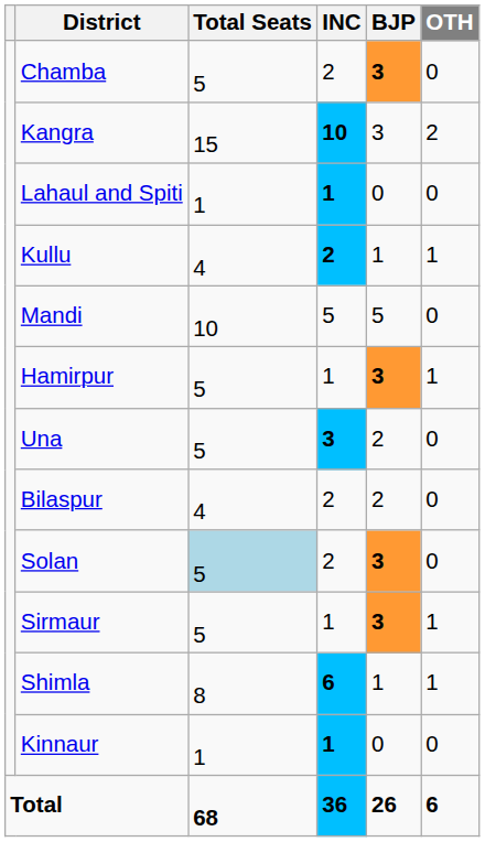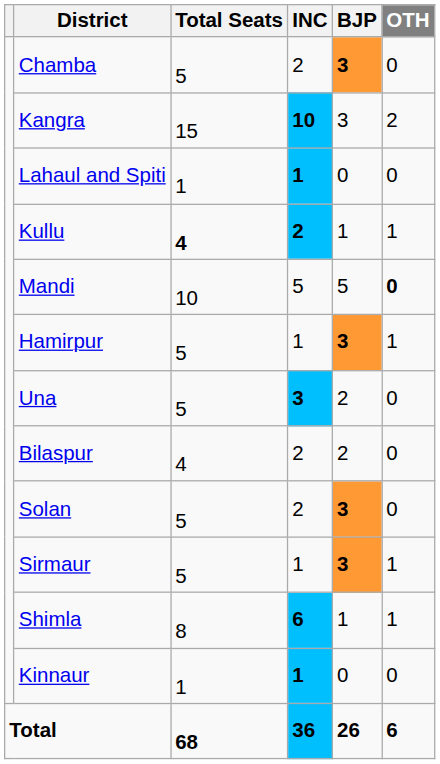Kullu | Total Seats: normal -> bold
Mandi | OTH: normal -> bold
Solan | Total Seats: lightblue background -> no background
